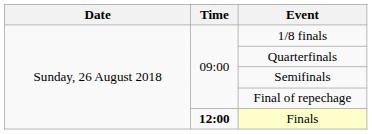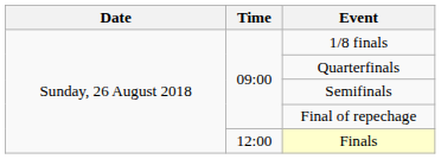Finals | Time: bold -> normal
